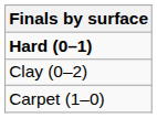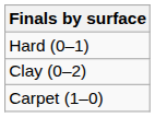row 2 | column 1: bold -> normal
